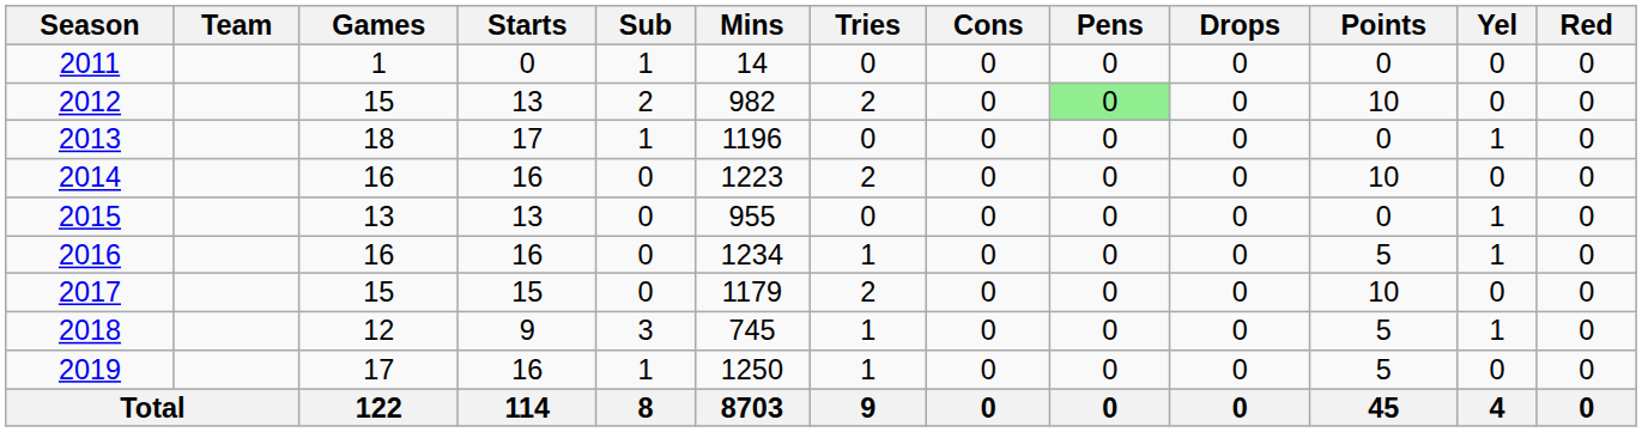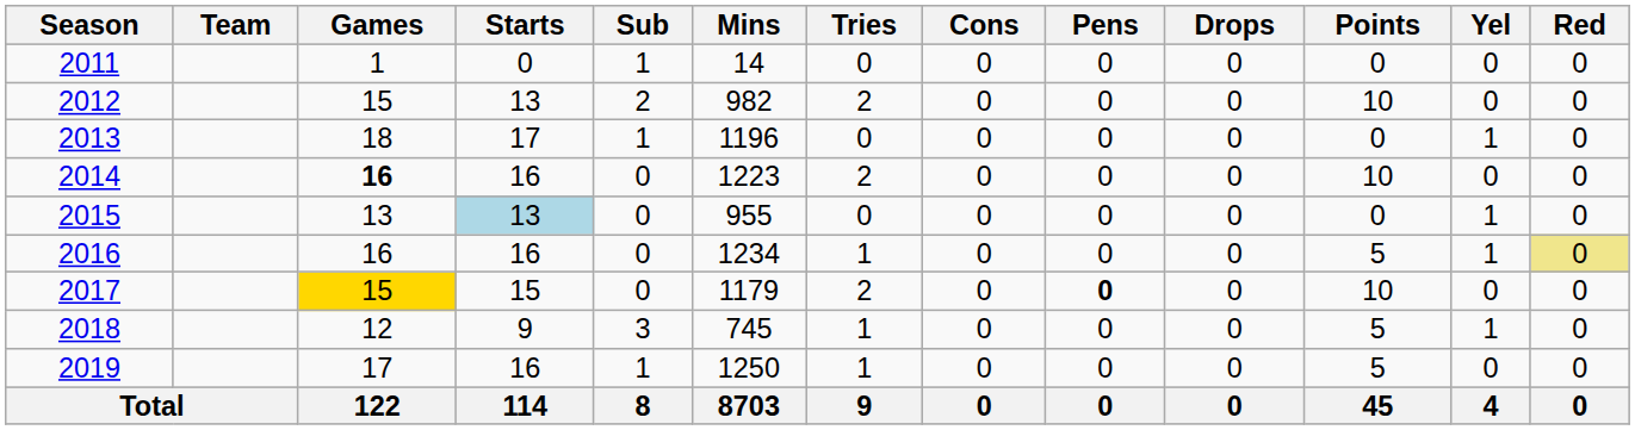2012 | Pens: lightgreen background -> no background
2014 | Games: normal -> bold
2015 | Starts: no background -> lightblue background
2016 | Red: no background -> khaki background
2017 | Games: no background -> gold background
2017 | Pens: normal -> bold
